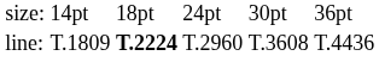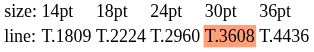line: | column 3: bold -> normal
line: | column 5: no background -> lightsalmon background
